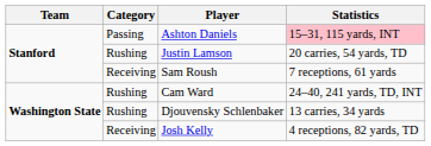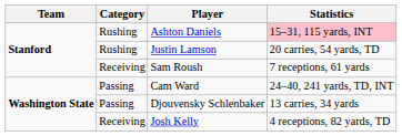Ashton Daniels | Category: Passing -> Rushing
Cam Ward | Category: Rushing -> Passing
Djouvensky Schlenbaker | Category: Rushing -> Passing
